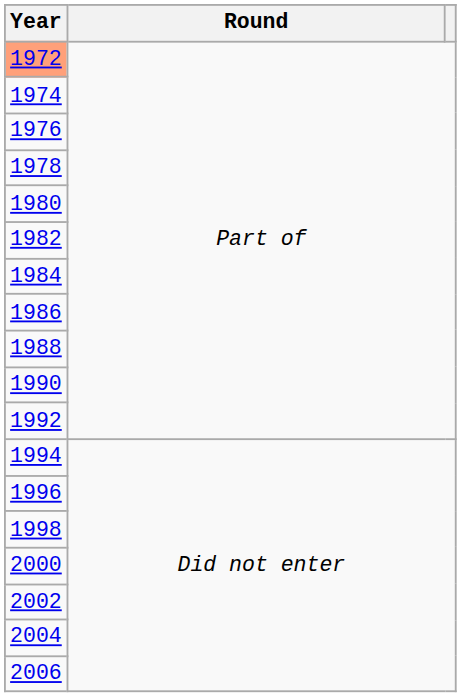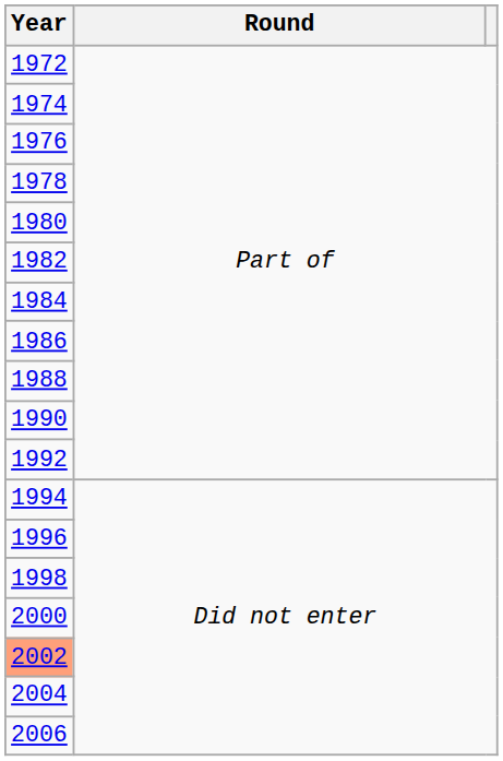1972 | Year: lightsalmon background -> no background
2002 | Year: no background -> lightsalmon background
